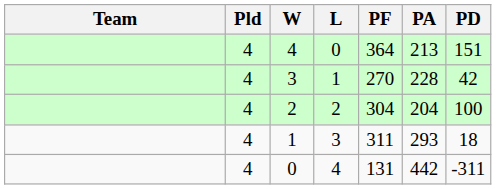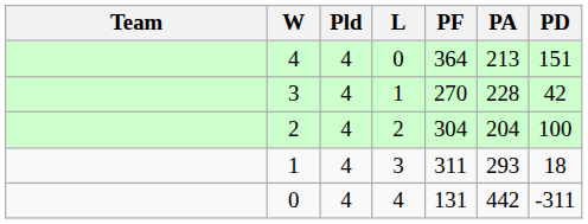columns swapped: Pld <-> W
